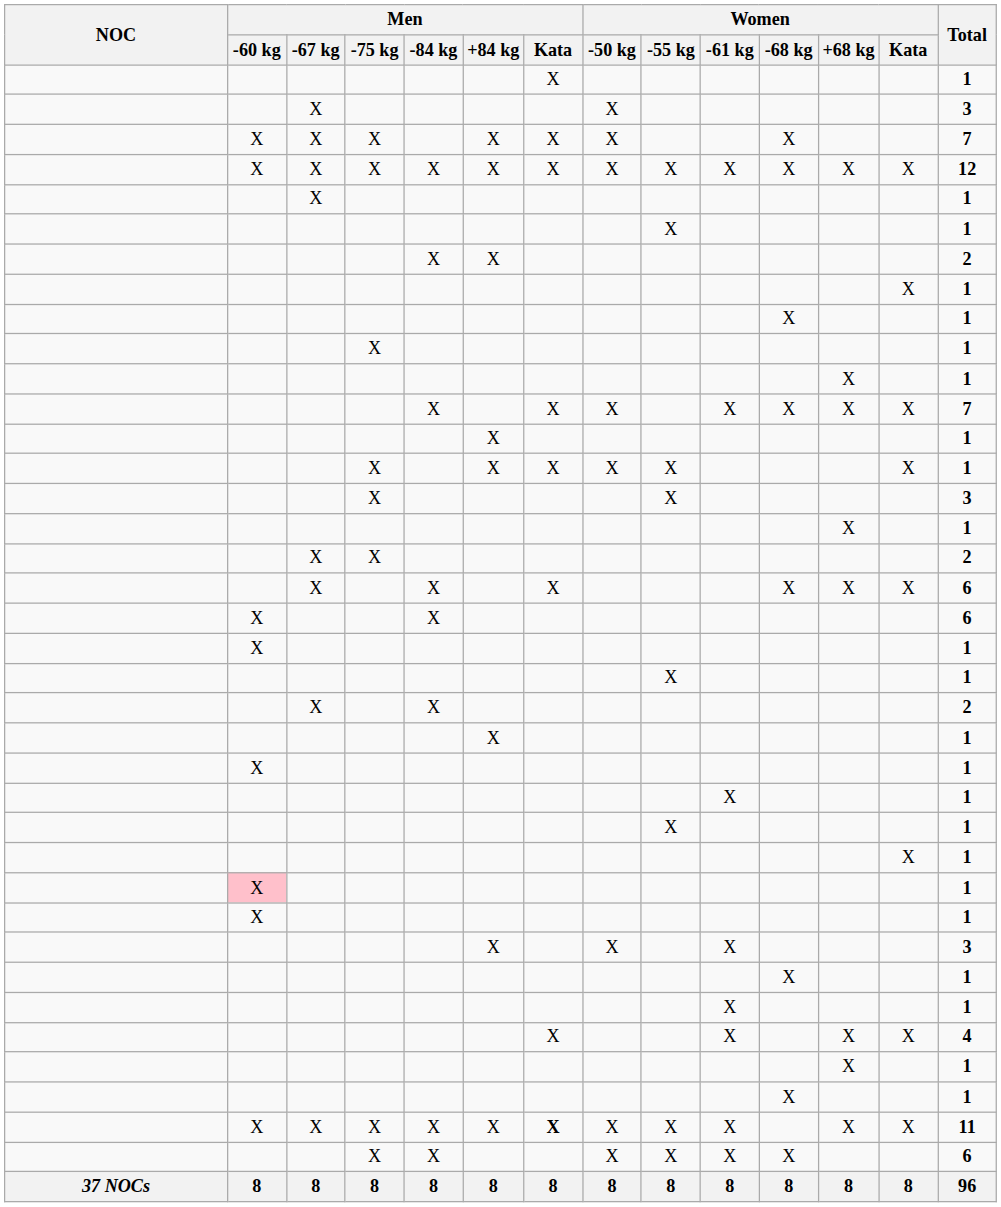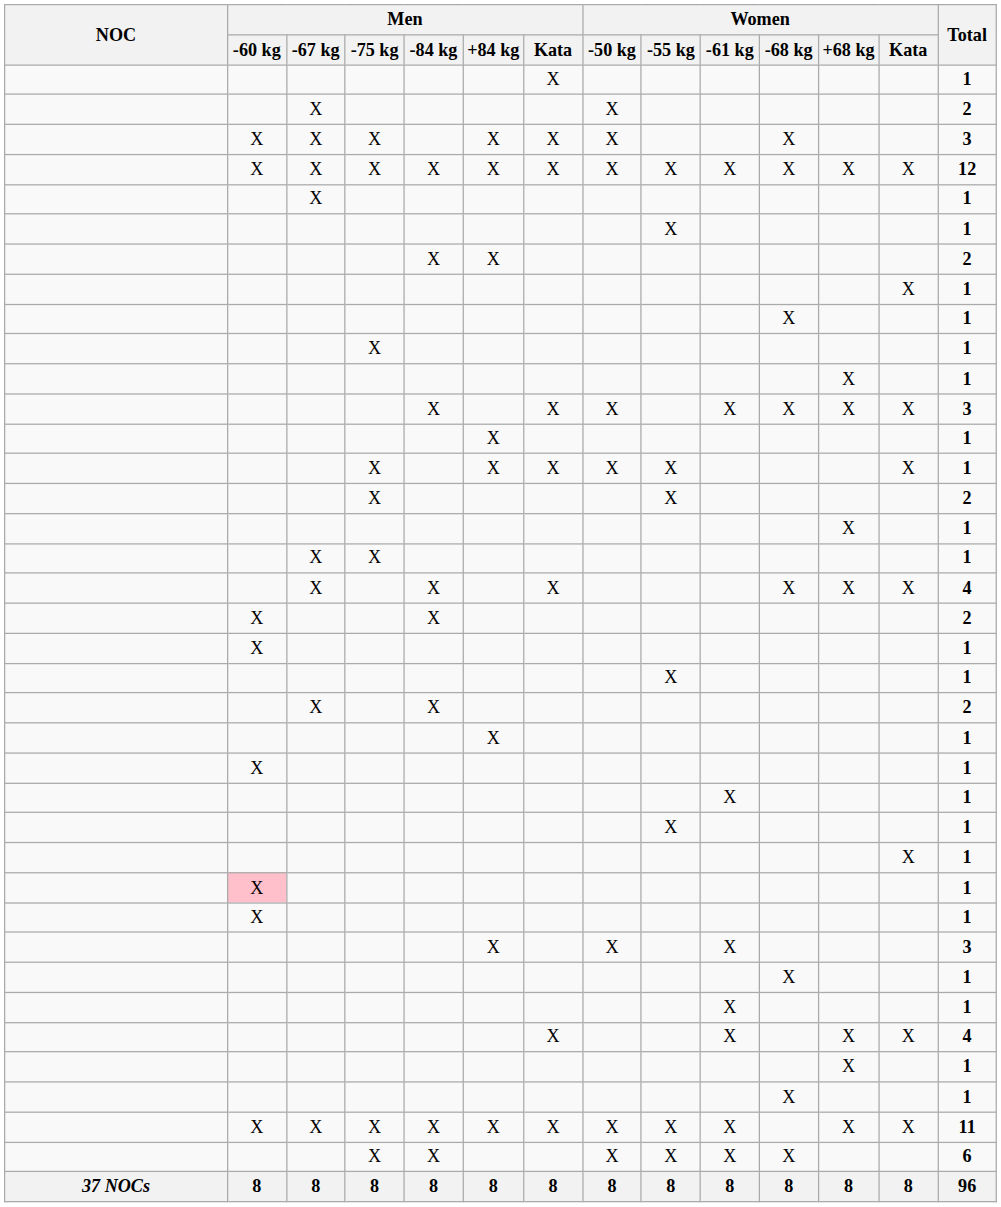row 4 | Total: 3 -> 2
row 5 | Total: 7 -> 3
row 14 | Total: 7 -> 3
row 17 | Total: 3 -> 2
row 19 | Total: 2 -> 1
row 20 | Total: 6 -> 4
row 21 | Total: 6 -> 2
row 38 | Men / Kata: bold -> normal
